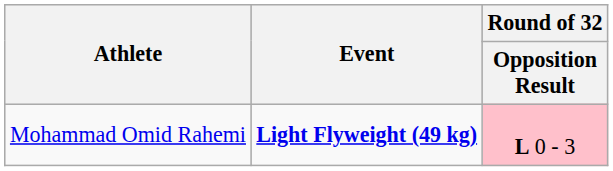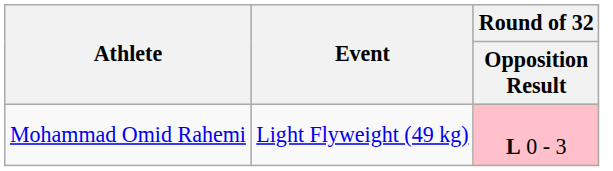Mohammad Omid Rahemi | Event: bold -> normal
